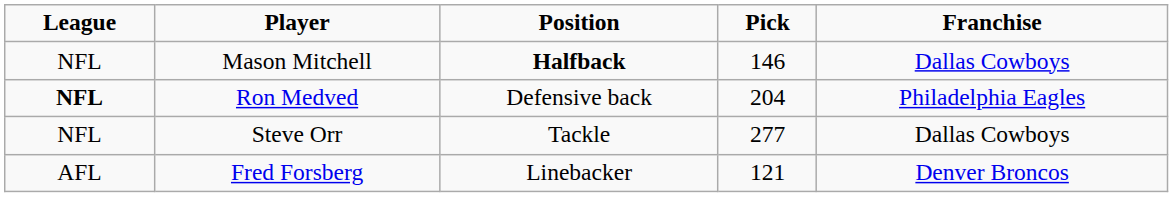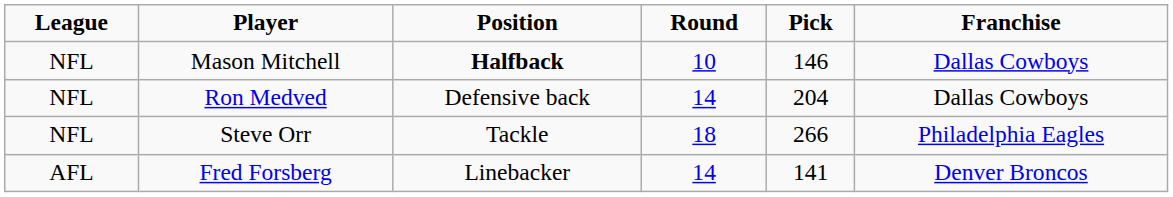+ column: Round | 10 | 14 | 18 | 14
Ron Medved | League: bold -> normal
Ron Medved | Franchise: Philadelphia Eagles -> Dallas Cowboys
Steve Orr | Pick: 277 -> 266
Steve Orr | Franchise: Dallas Cowboys -> Philadelphia Eagles
Fred Forsberg | Pick: 121 -> 141
